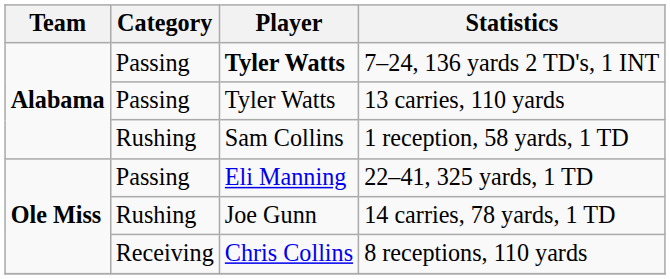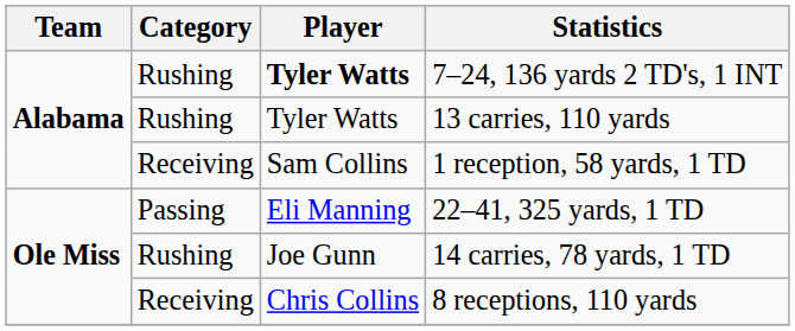7–24, 136 yards 2 TD's, 1 INT | Category: Passing -> Rushing
13 carries, 110 yards | Category: Passing -> Rushing
1 reception, 58 yards, 1 TD | Category: Rushing -> Receiving
